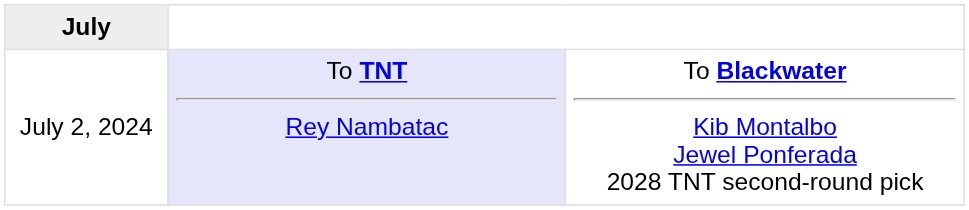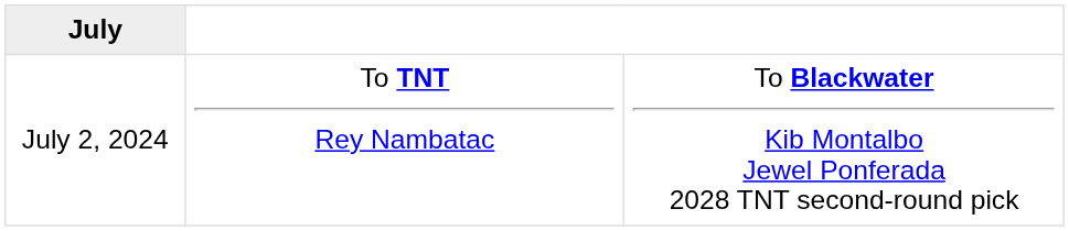July 2, 2024 | column 2: lavender background -> no background
